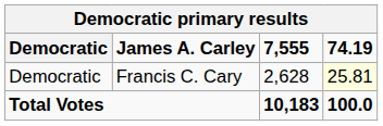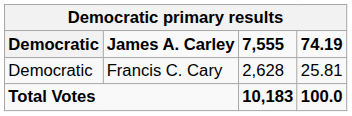row 3 | 74.19: lightyellow background -> no background
